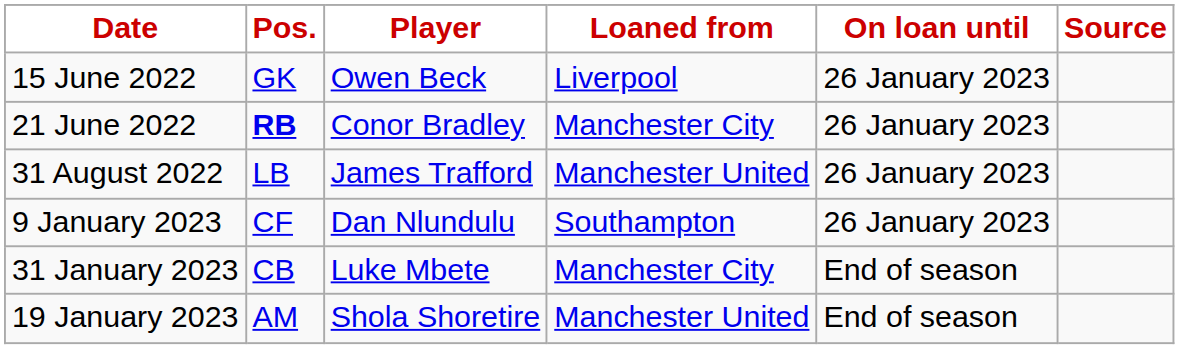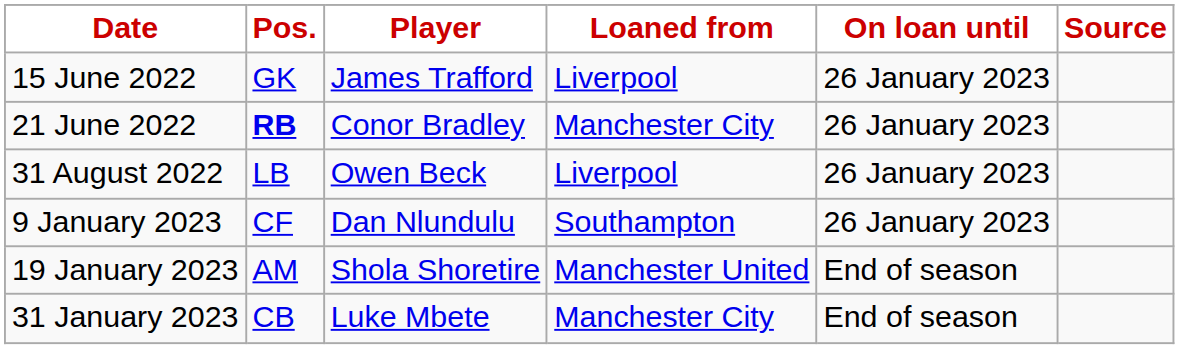15 June 2022 | Player: Owen Beck -> James Trafford
31 August 2022 | Player: James Trafford -> Owen Beck
31 August 2022 | Loaned from: Manchester United -> Liverpool
rows swapped: 19 January 2023 <-> 31 January 2023
